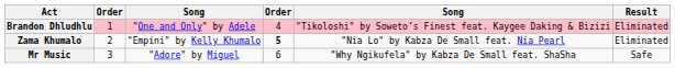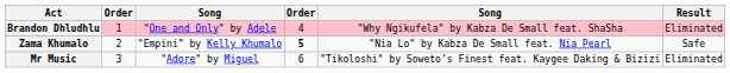Brandon Dhludhlu | column 5: "Tikoloshi" by Soweto’s Finest feat. Kaygee Daking & Bizizi -> "Why Ngikufela" by Kabza De Small feat. ShaSha
Zama Khumalo | Result: Eliminated -> Safe
Mr Music | column 5: "Why Ngikufela" by Kabza De Small feat. ShaSha -> "Tikoloshi" by Soweto’s Finest feat. Kaygee Daking & Bizizi
Mr Music | Result: Safe -> Eliminated
